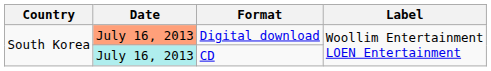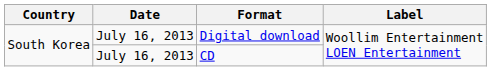Digital download | Date: lightsalmon background -> no background
CD | Date: paleturquoise background -> no background
